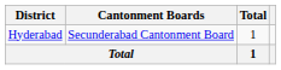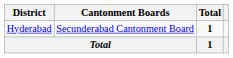Hyderabad | Total: normal -> bold
